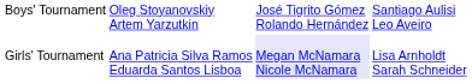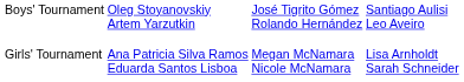Girls' Tournament | column 3: lavender background -> no background
